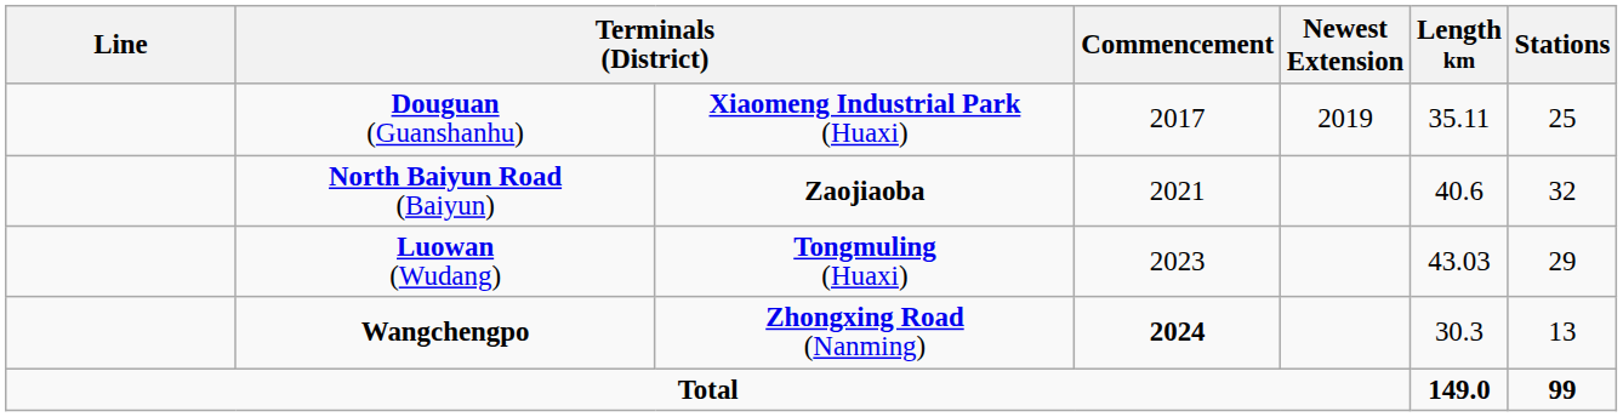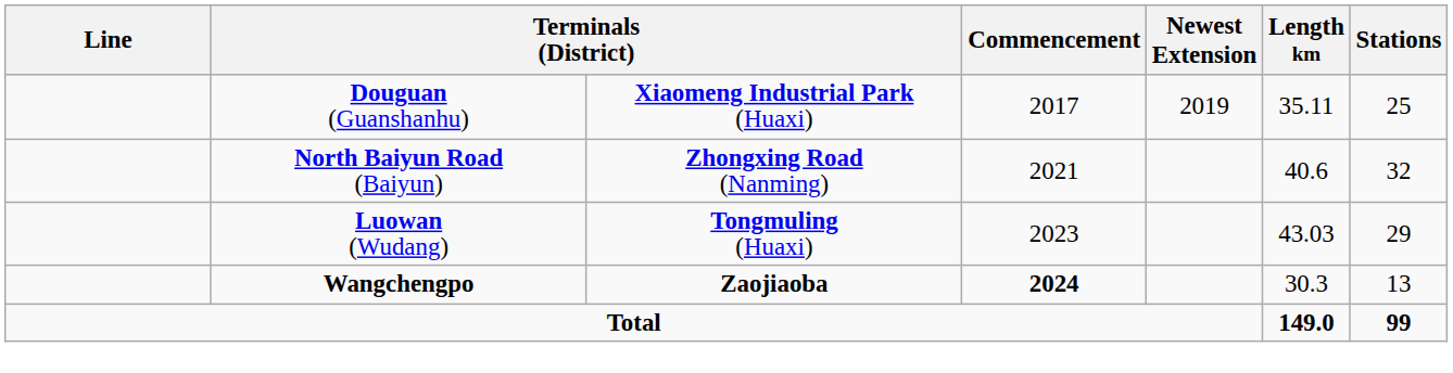North Baiyun Road (Baiyun) | column 3: Zaojiaoba -> Zhongxing Road (Nanming)
Wangchengpo | column 3: Zhongxing Road (Nanming) -> Zaojiaoba
